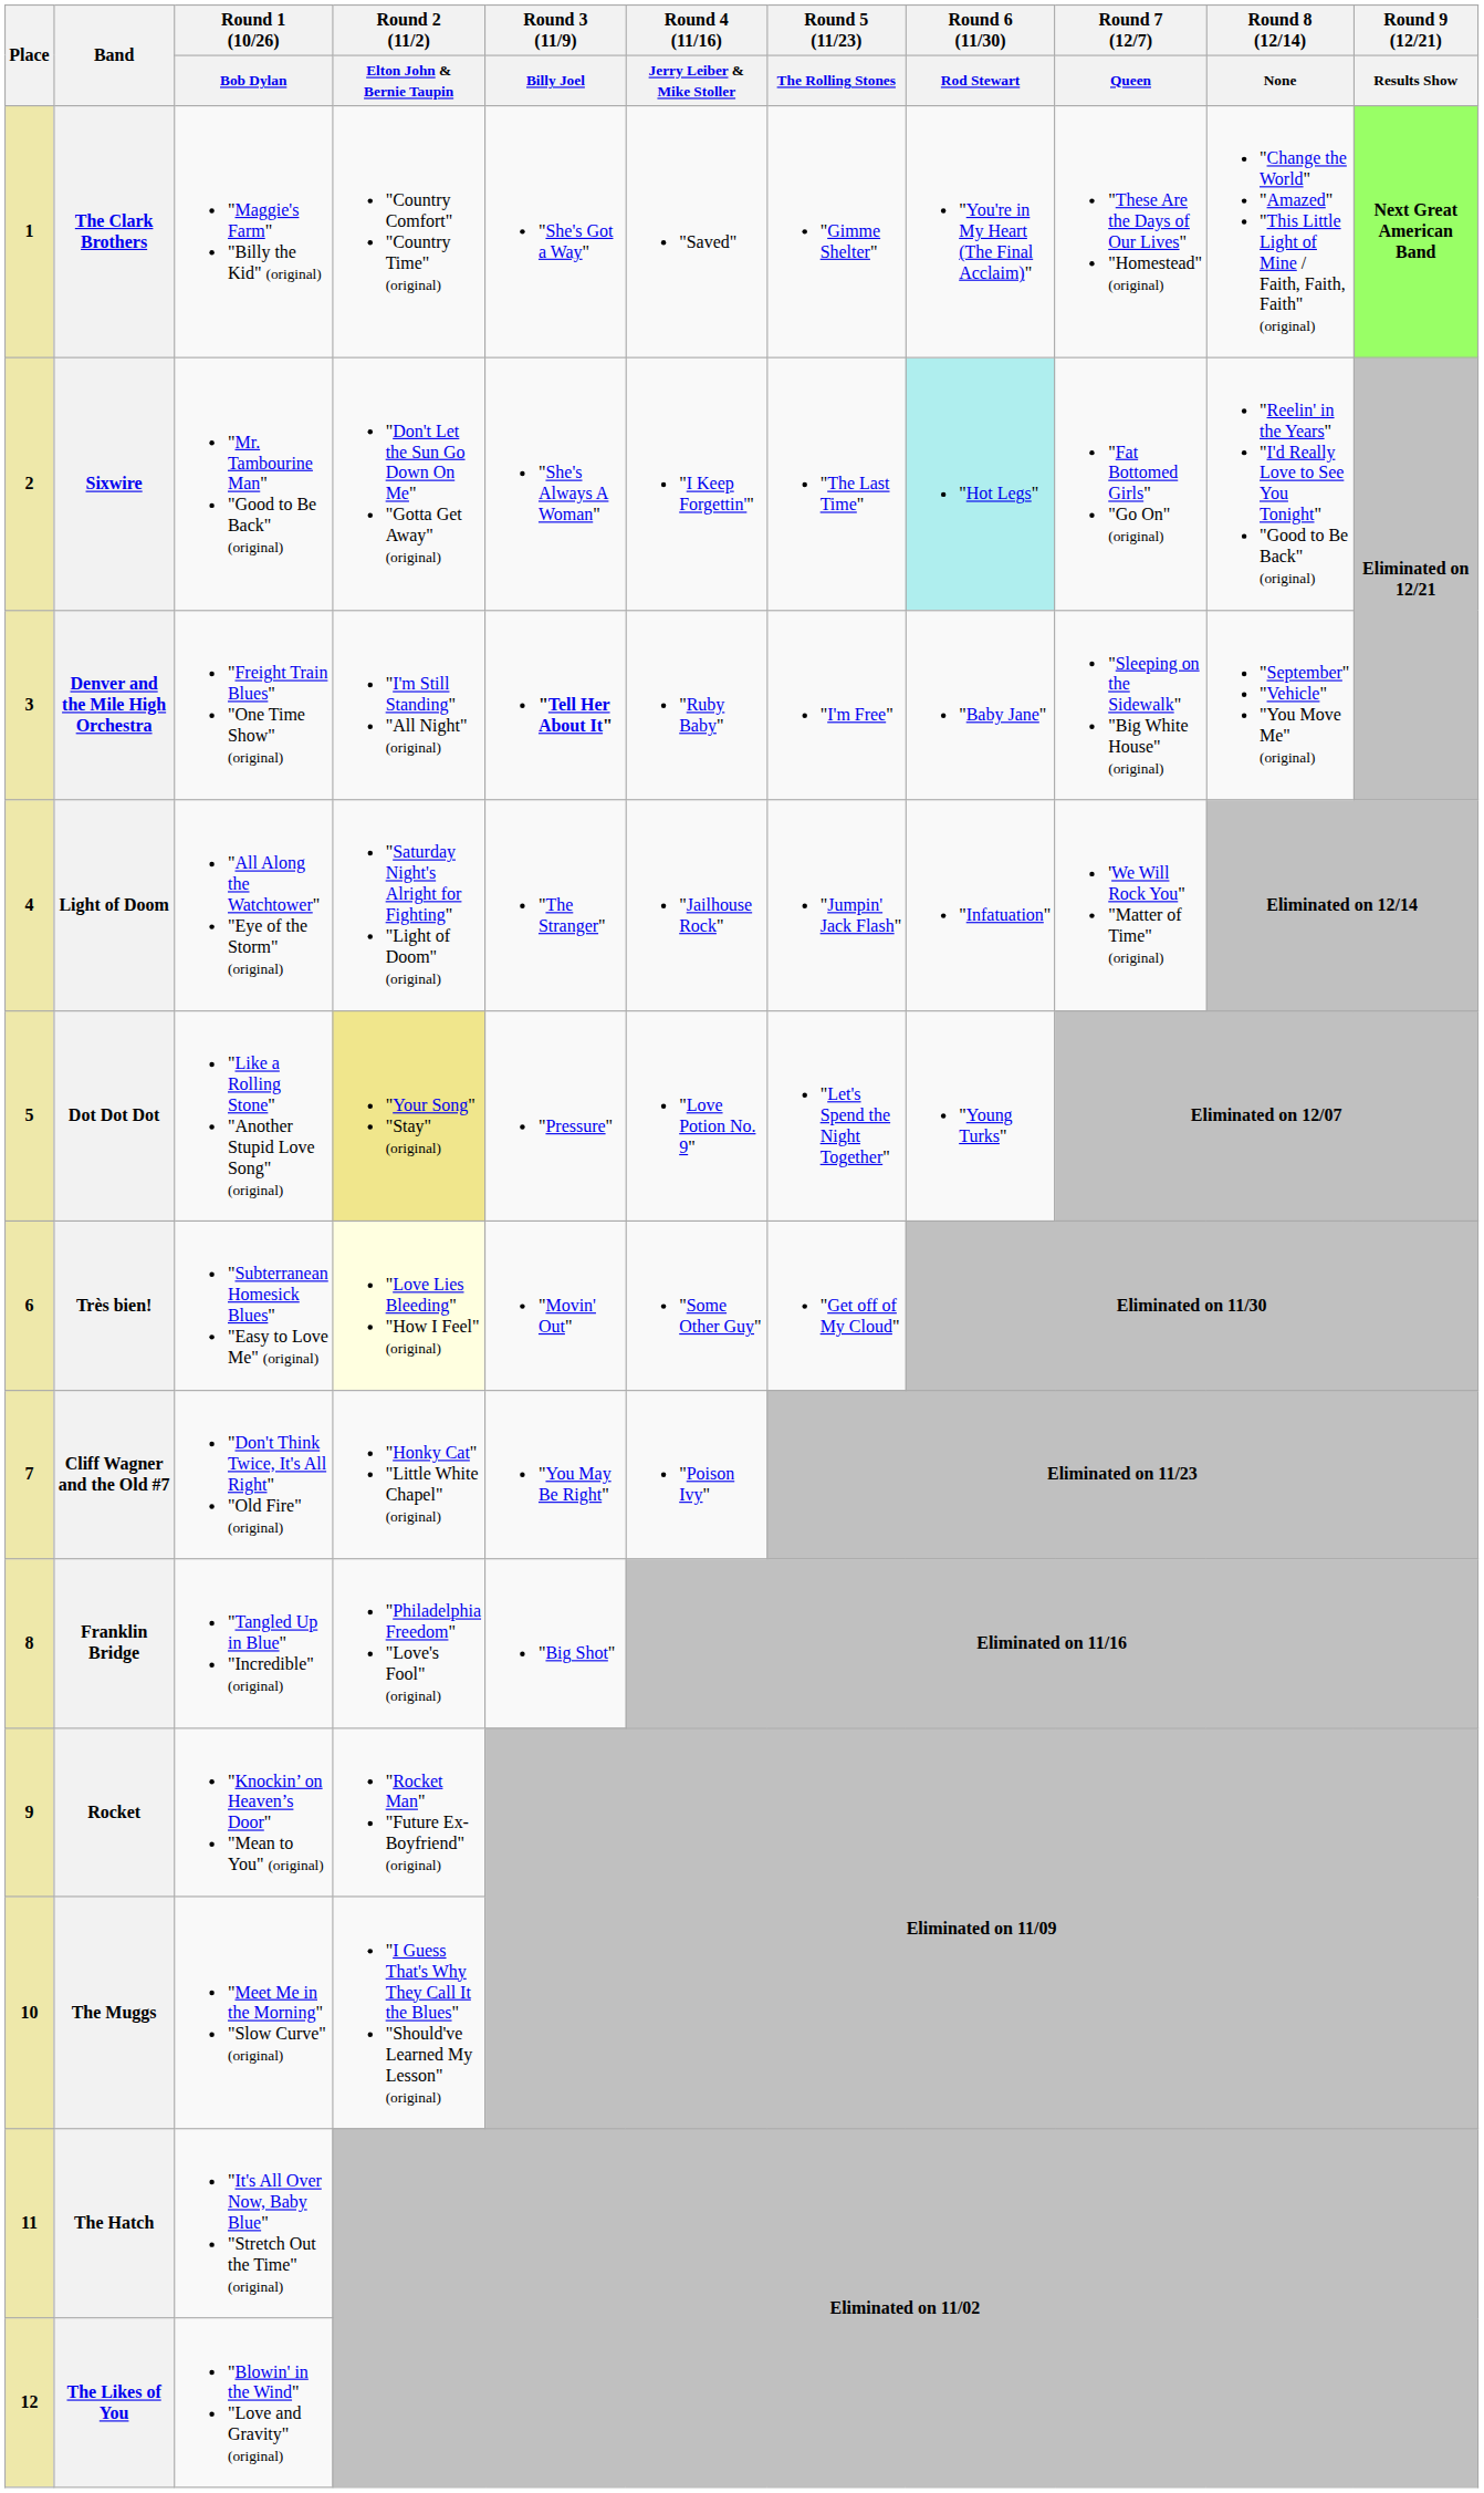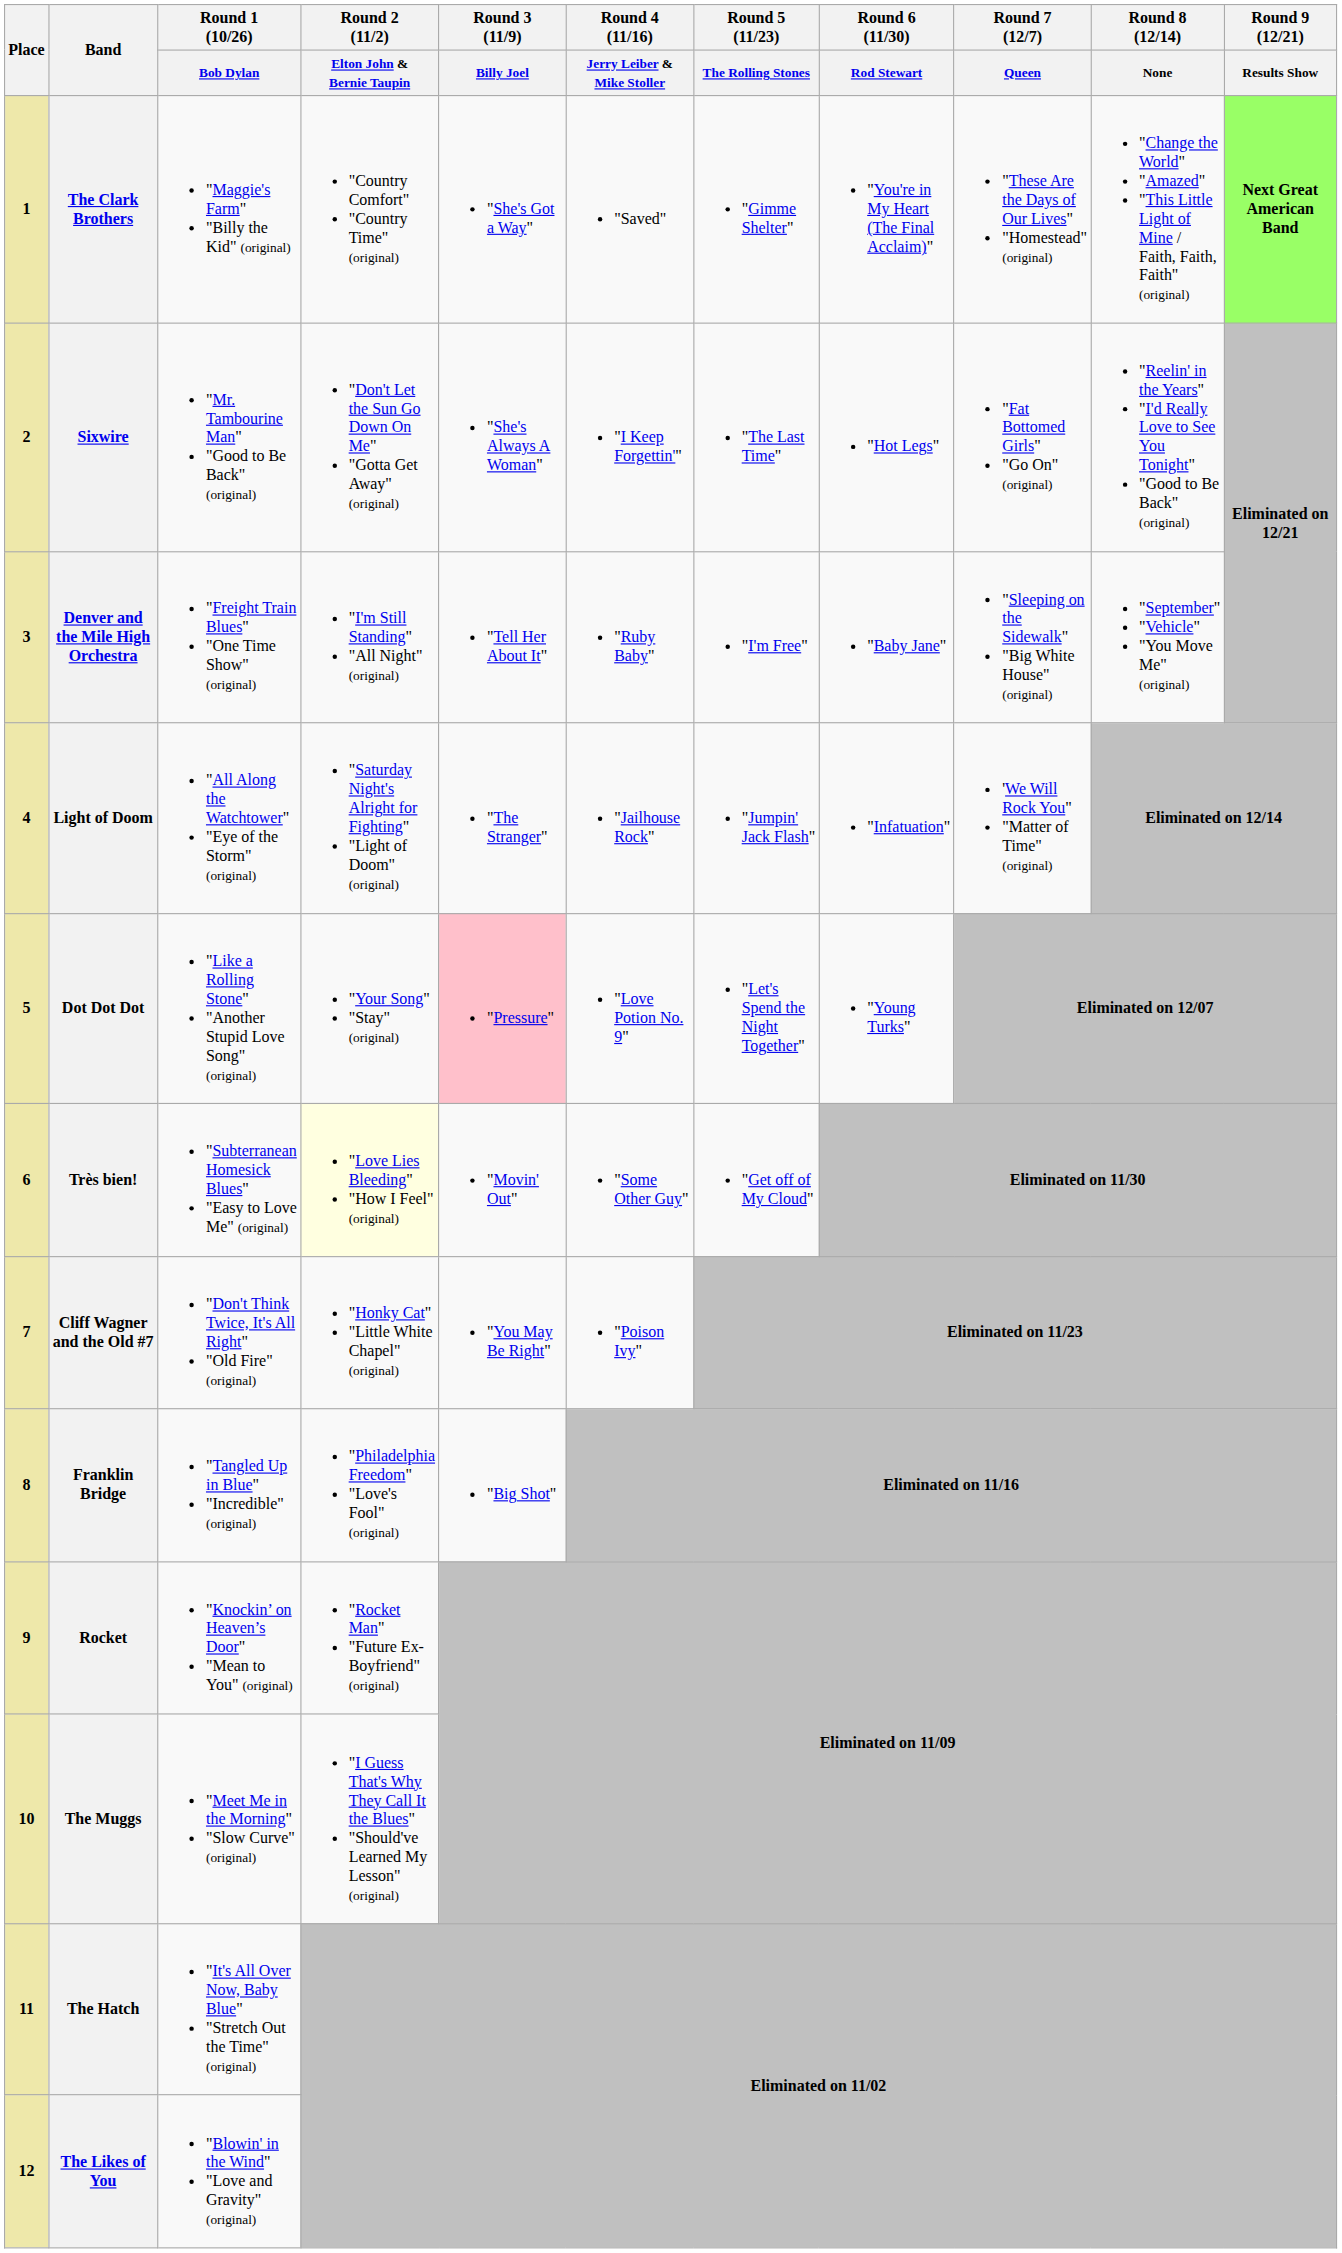Sixwire | Round 6 (11/30) / Rod Stewart: paleturquoise background -> no background
Denver and the Mile High Orchestra | Round 3 (11/9) / Billy Joel: bold -> normal
Dot Dot Dot | Round 2 (11/2) / Elton John & Bernie Taupin: khaki background -> no background
Dot Dot Dot | Round 3 (11/9) / Billy Joel: no background -> pink background
